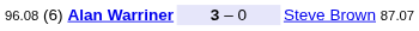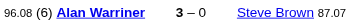96.08 (6) Alan Warriner | column 2: lavender background -> no background
